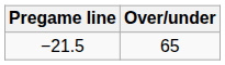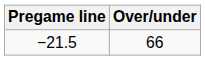−21.5 | Over/under: 65 -> 66
